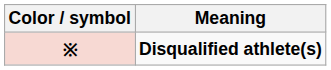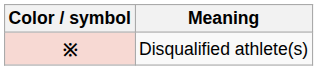※ | Meaning: bold -> normal
